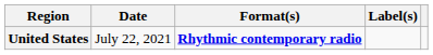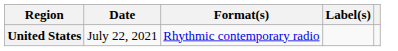United States | Format(s): bold -> normal
